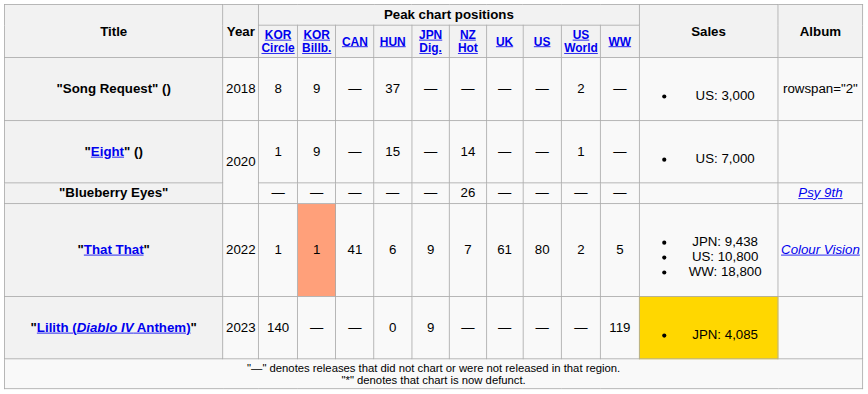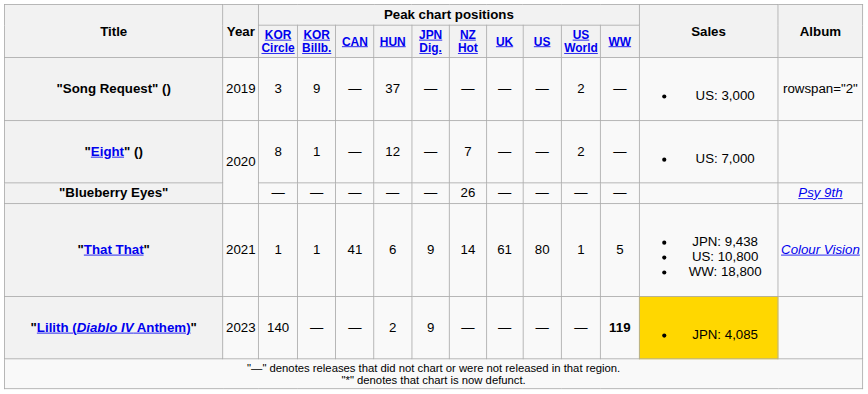"Song Request" () | Year: 2018 -> 2019
"Song Request" () | Peak chart positions / KOR Circle: 8 -> 3
"Eight" () | Peak chart positions / KOR Circle: 1 -> 8
"Eight" () | Peak chart positions / KOR Billb.: 9 -> 1
"Eight" () | Peak chart positions / HUN: 15 -> 12
"Eight" () | Peak chart positions / NZ Hot: 14 -> 7
"Eight" () | Peak chart positions / US World: 1 -> 2
"That That" | Year: 2022 -> 2021
"That That" | Peak chart positions / KOR Billb.: lightsalmon background -> no background
"That That" | Peak chart positions / NZ Hot: 7 -> 14
"That That" | Peak chart positions / US World: 2 -> 1
"Lilith (Diablo IV Anthem)" | Peak chart positions / HUN: 0 -> 2
"Lilith (Diablo IV Anthem)" | Peak chart positions / WW: normal -> bold
